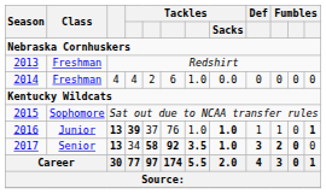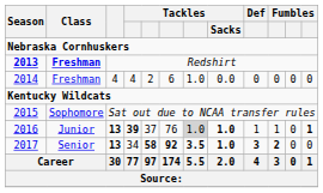Redshirt | Season: normal -> bold
Redshirt | Class: normal -> bold
39 | column 7: no background -> lightgrey background
34 | column 11: bold -> normal
